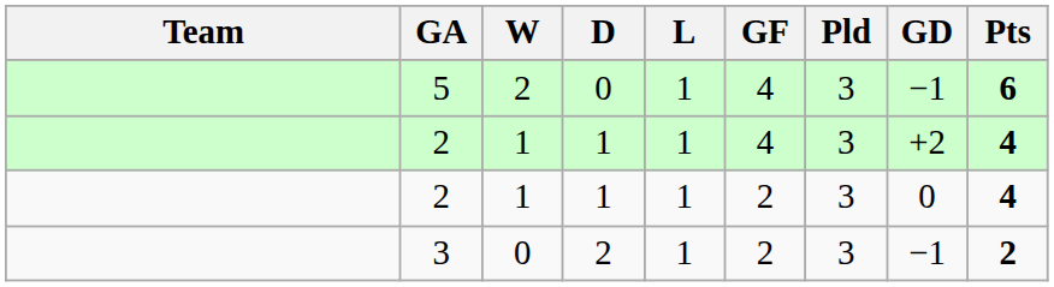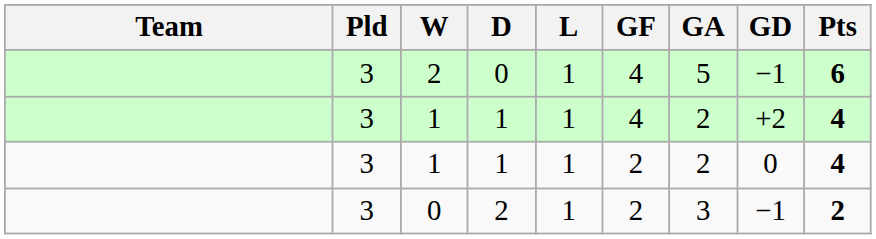columns swapped: Pld <-> GA
